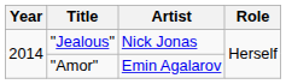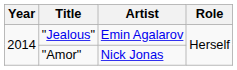"Jealous" | Artist: Nick Jonas -> Emin Agalarov
"Amor" | Artist: Emin Agalarov -> Nick Jonas
